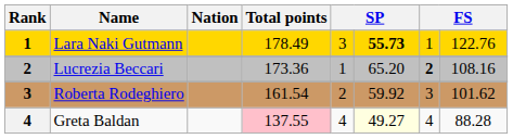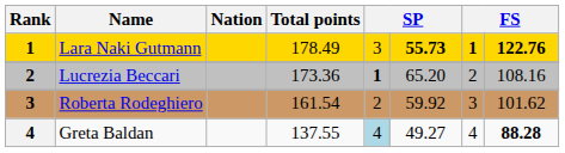Lara Naki Gutmann | column 7: normal -> bold
Lara Naki Gutmann | column 8: normal -> bold
Lucrezia Beccari | column 5: normal -> bold
Lucrezia Beccari | column 7: bold -> normal
Greta Baldan | Total points: pink background -> no background
Greta Baldan | column 5: no background -> lightblue background
Greta Baldan | column 6: lightyellow background -> no background
Greta Baldan | column 8: normal -> bold
